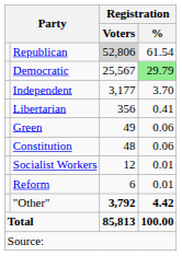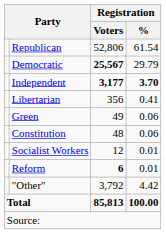Republican | Registration / Voters: lightgrey background -> no background
Democratic | Registration / Voters: normal -> bold
Democratic | Registration / %: lightgreen background -> no background
Independent | Registration / Voters: normal -> bold
Independent | Registration / %: normal -> bold
Reform | Registration / Voters: normal -> bold
"Other" | Registration / Voters: bold -> normal
"Other" | Registration / %: bold -> normal
